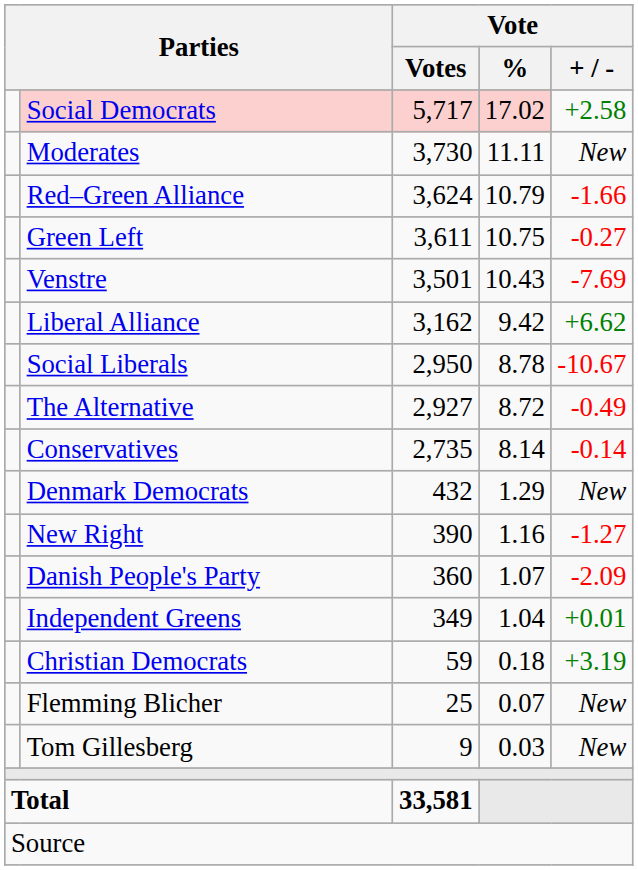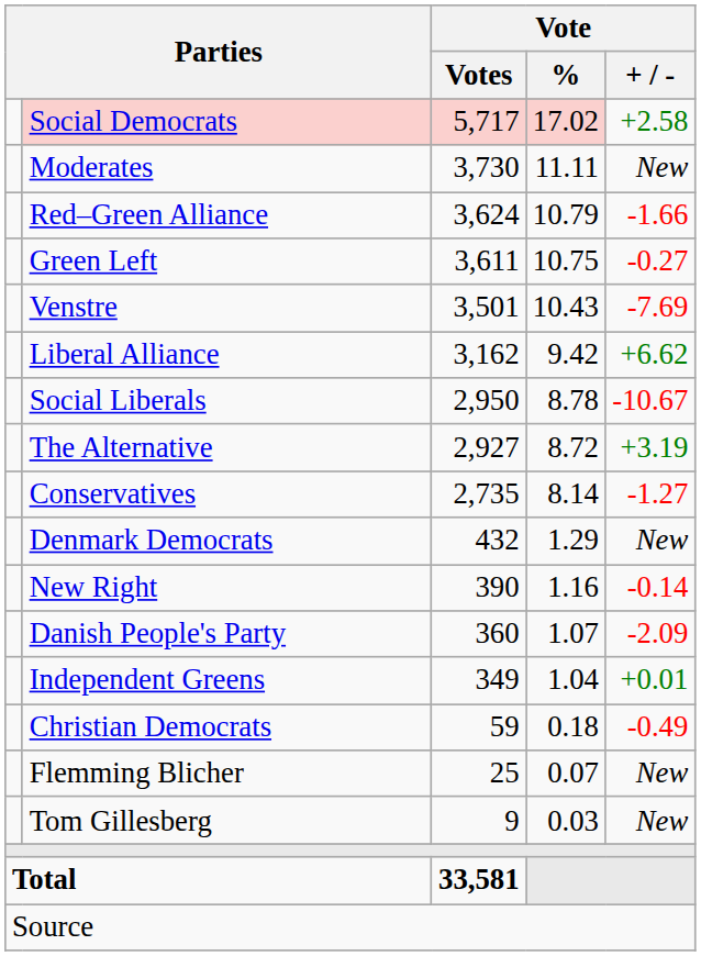The Alternative | Vote / + / -: -0.49 -> +3.19
Conservatives | Vote / + / -: -0.14 -> -1.27
New Right | Vote / + / -: -1.27 -> -0.14
Christian Democrats | Vote / + / -: +3.19 -> -0.49
